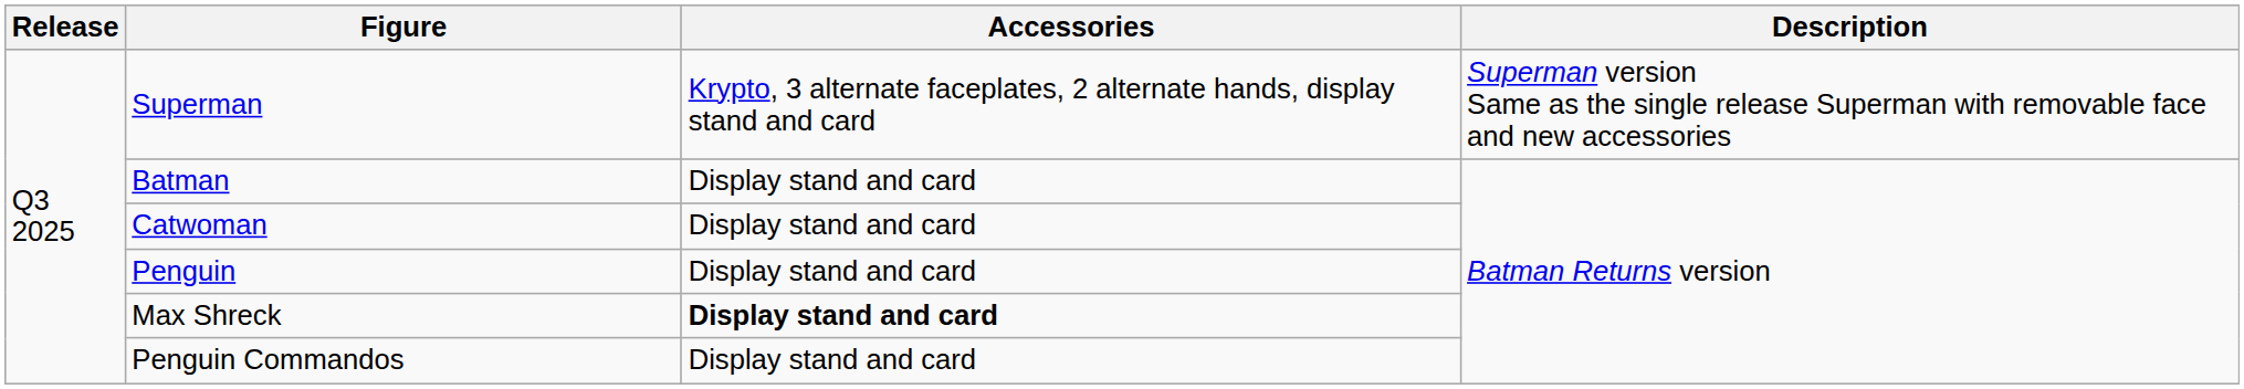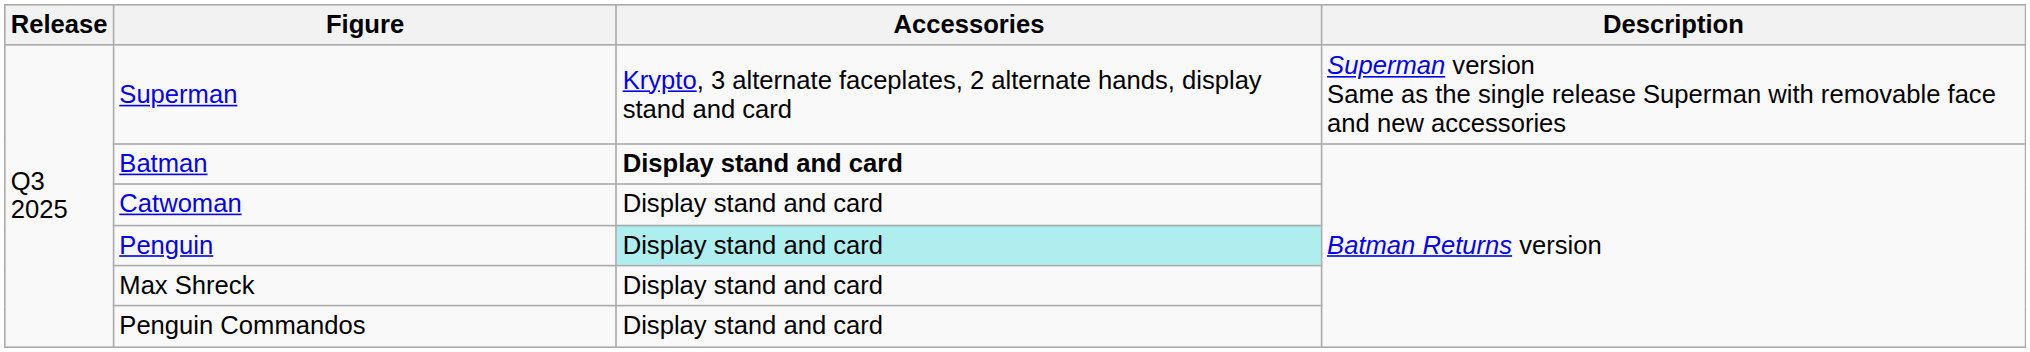Batman | Accessories: normal -> bold
Penguin | Accessories: no background -> paleturquoise background
Max Shreck | Accessories: bold -> normal
